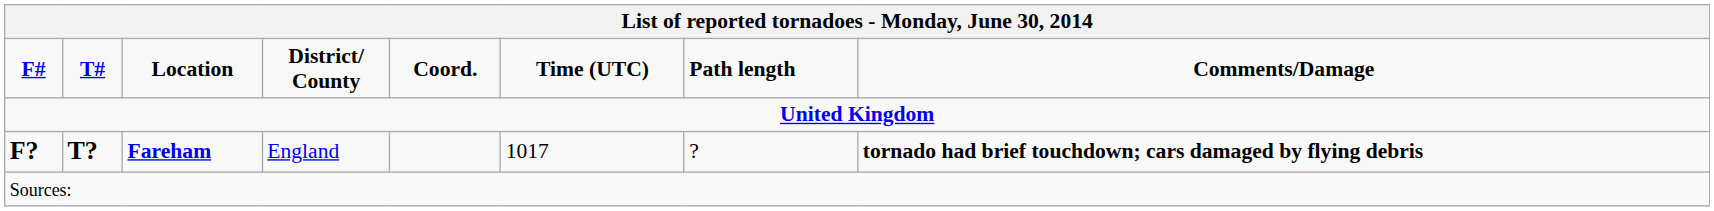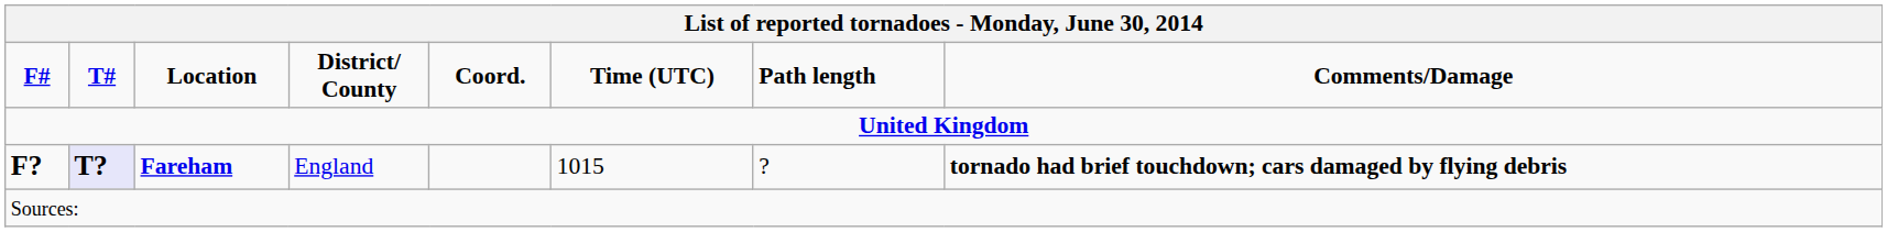F? | T#: no background -> lavender background
F? | Time (UTC): 1017 -> 1015
